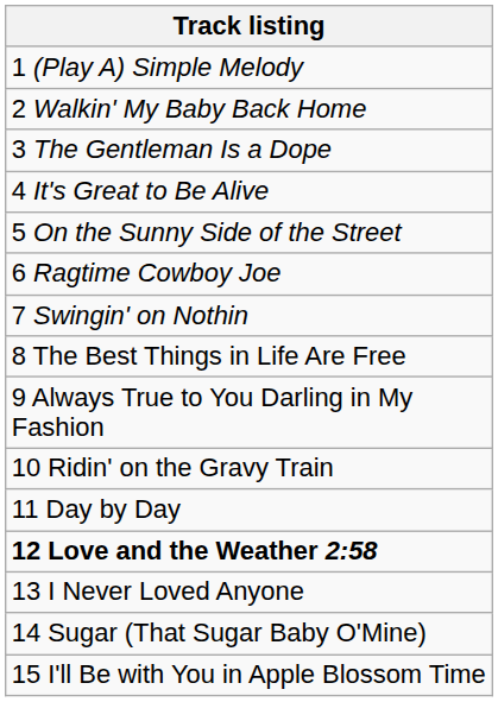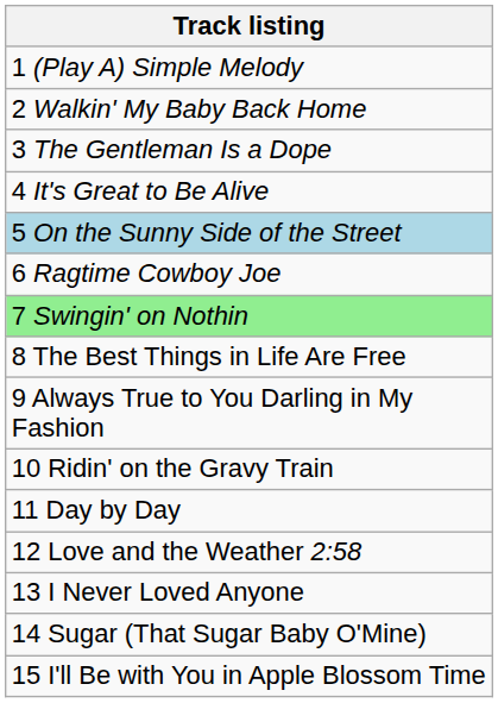row 6 | column 1: no background -> lightblue background
row 8 | column 1: no background -> lightgreen background
row 13 | column 1: bold -> normal
